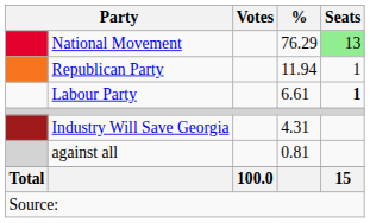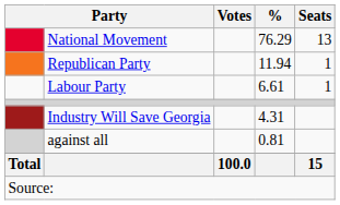National Movement | Seats: lightgreen background -> no background
Labour Party | Seats: bold -> normal
